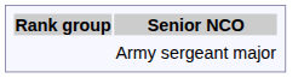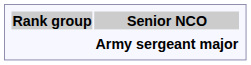Army sergeant major | column 2: normal -> bold
